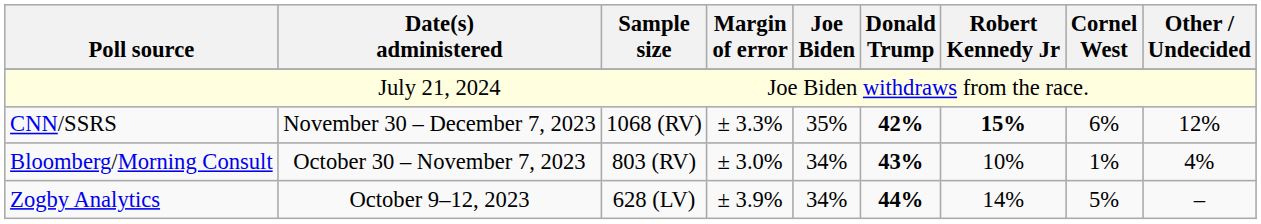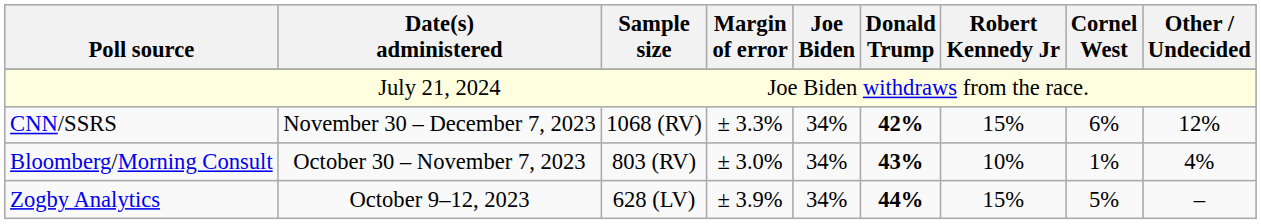CNN/SSRS | Joe Biden: 35% -> 34%
CNN/SSRS | Robert Kennedy Jr: bold -> normal
Zogby Analytics | Robert Kennedy Jr: 14% -> 15%
